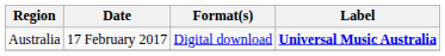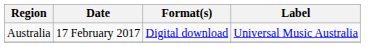Australia | Label: bold -> normal
